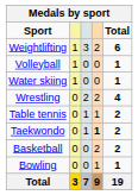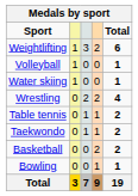Taekwondo | column 4: bold -> normal
